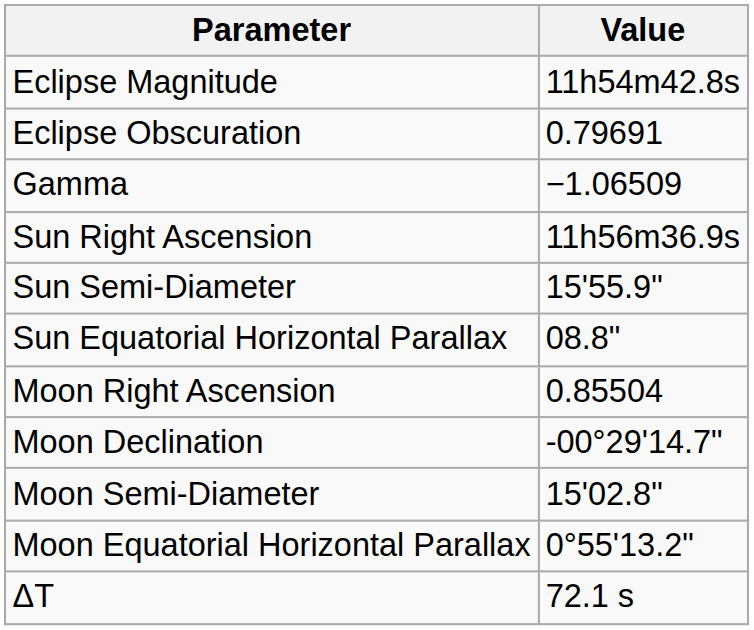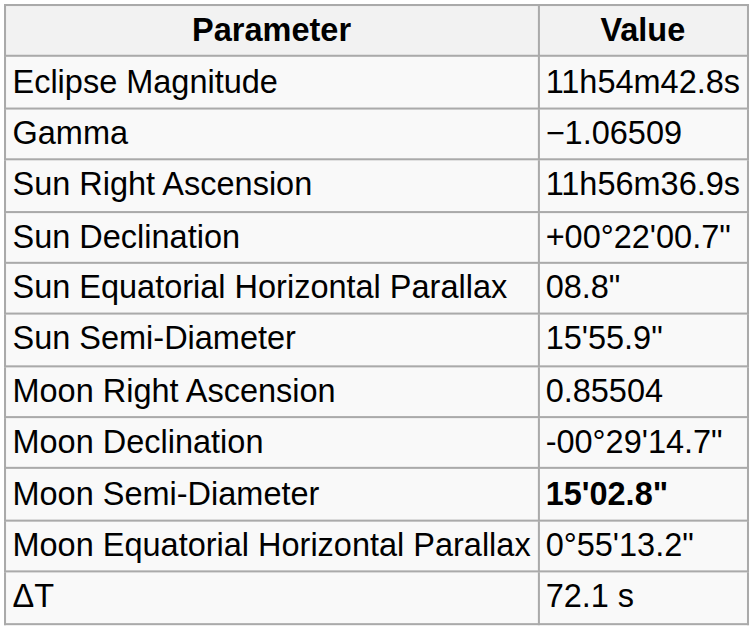- row: Eclipse Obscuration | 0.79691
+ row: Sun Declination | +00°22'00.7"
rows swapped: Sun Semi-Diameter <-> Sun Equatorial Horizontal Parallax
Moon Semi-Diameter | Value: normal -> bold
